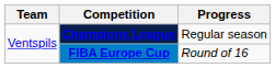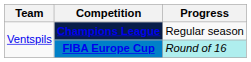FIBA Europe Cup | Progress: no background -> paleturquoise background
